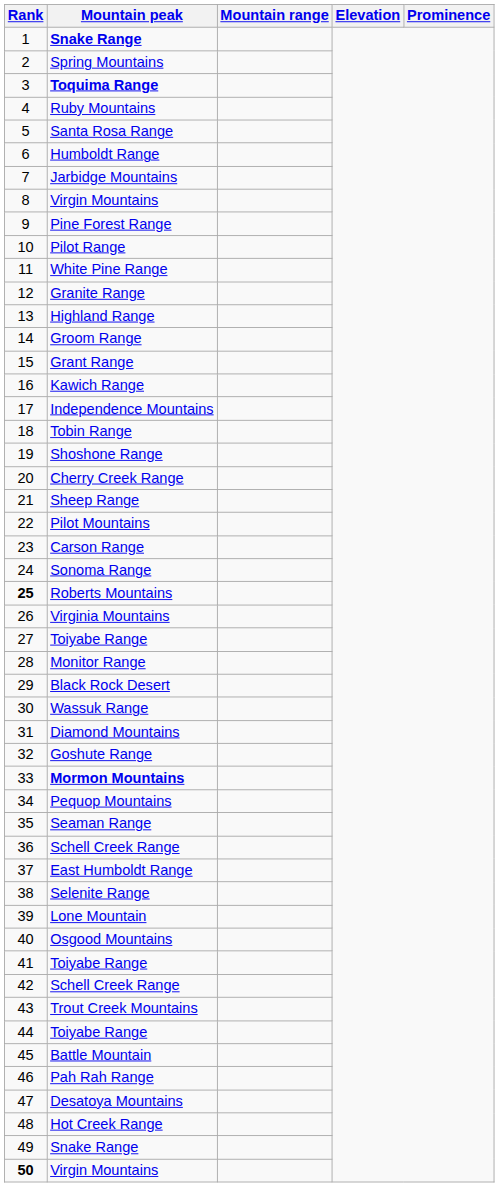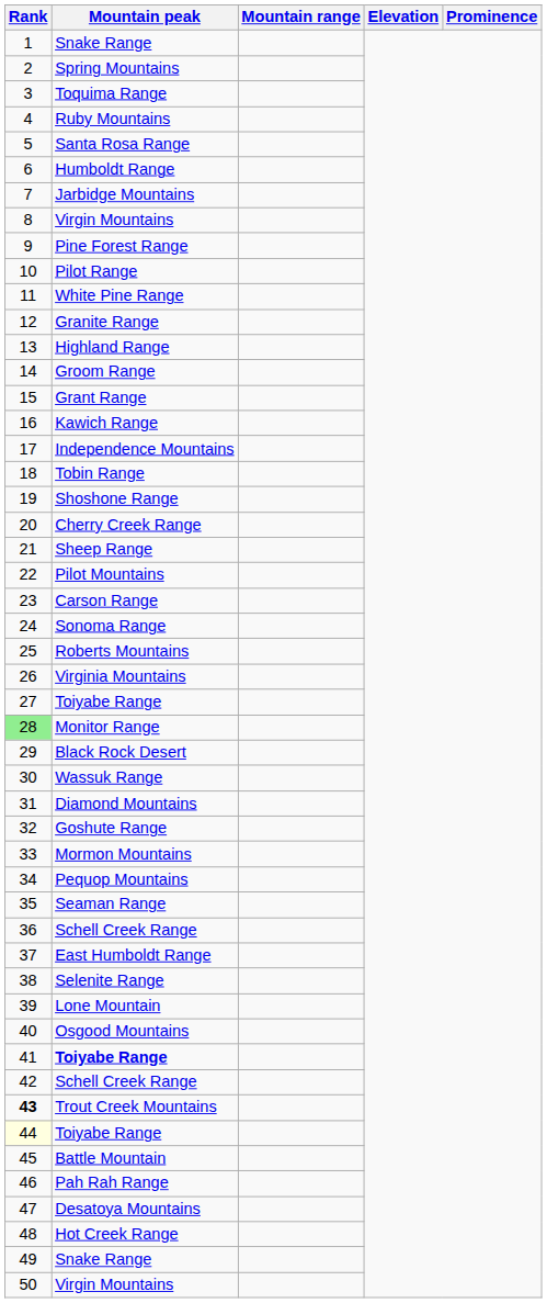1 / Snake Range | Mountain peak: bold -> normal
Toquima Range | Mountain peak: bold -> normal
Roberts Mountains | Rank: bold -> normal
Monitor Range | Rank: no background -> lightgreen background
Mormon Mountains | Mountain peak: bold -> normal
41 / Toiyabe Range | Mountain peak: normal -> bold
Trout Creek Mountains | Rank: normal -> bold
44 / Toiyabe Range | Rank: no background -> lightyellow background
50 / Virgin Mountains | Rank: bold -> normal
